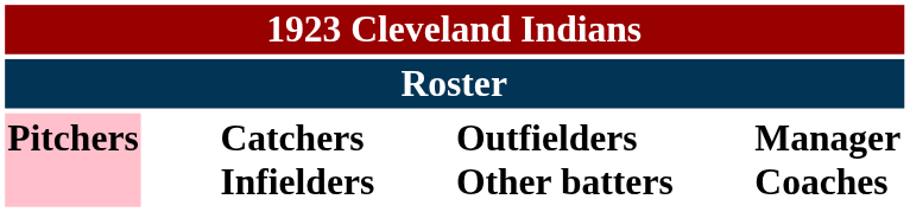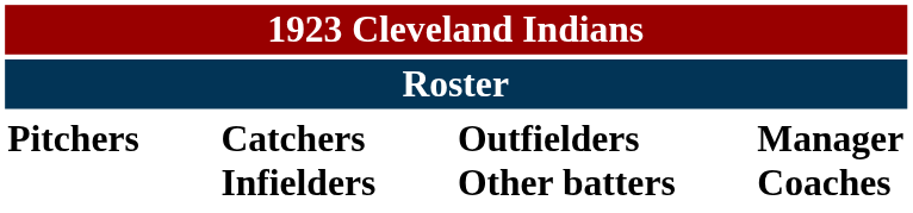Pitchers | column 1: pink background -> no background
